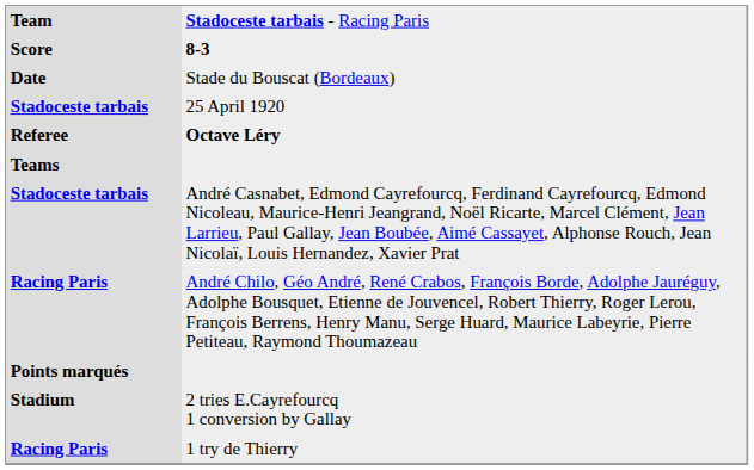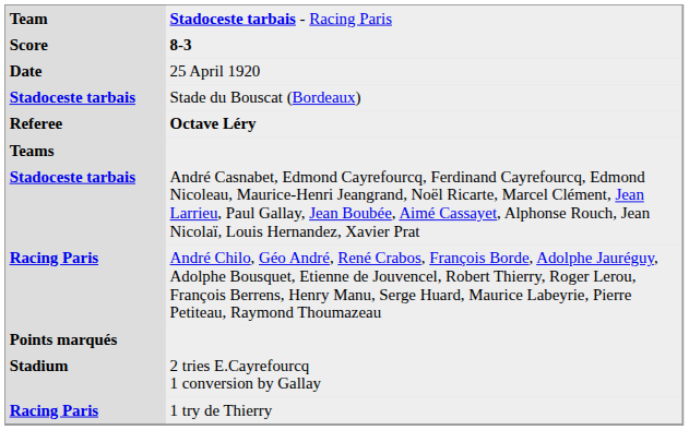row 3 | column 2: Stade du Bouscat (Bordeaux) -> 25 April 1920
row 4 | column 2: 25 April 1920 -> Stade du Bouscat (Bordeaux)
